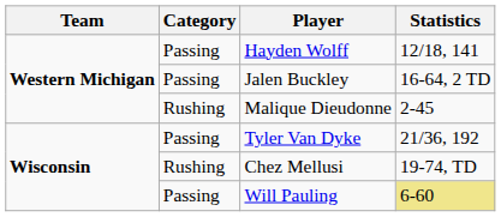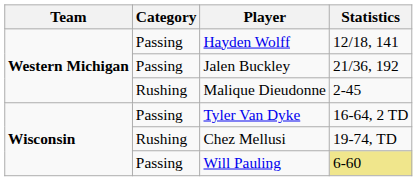Jalen Buckley | Statistics: 16-64, 2 TD -> 21/36, 192
Tyler Van Dyke | Statistics: 21/36, 192 -> 16-64, 2 TD
